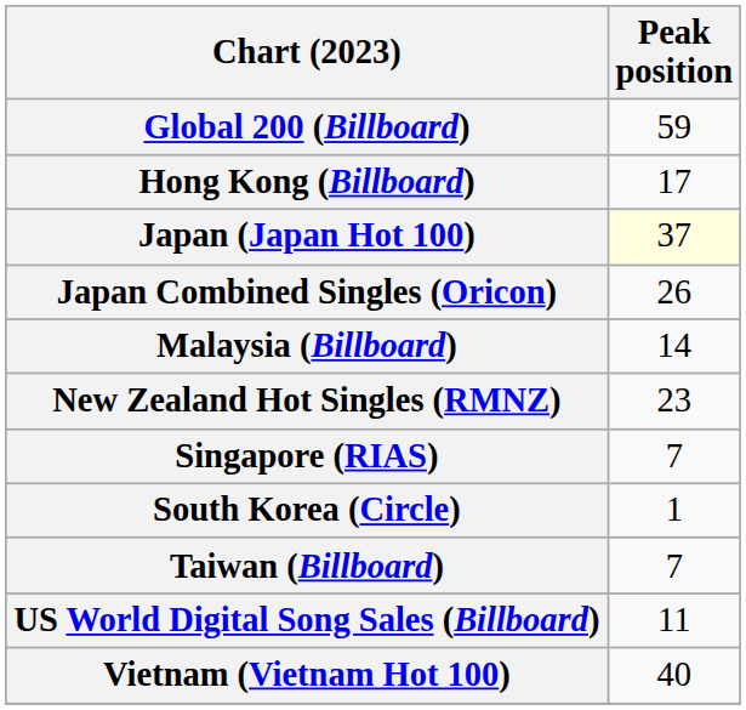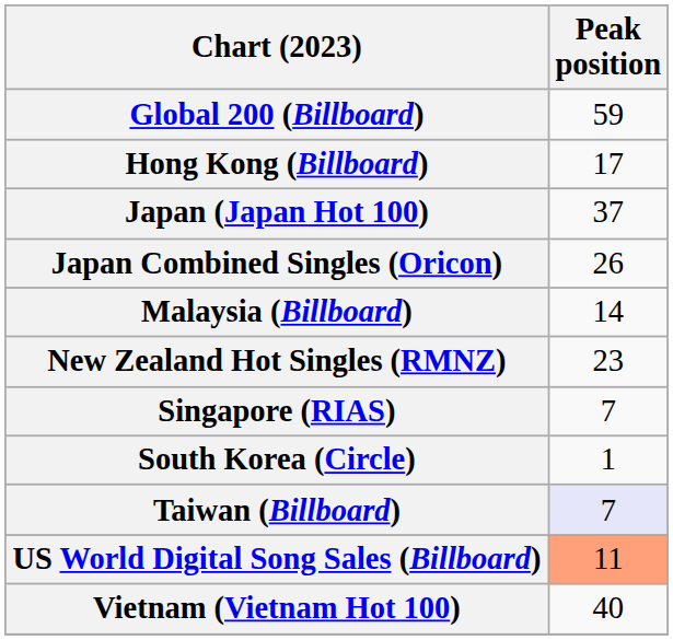Japan (Japan Hot 100) | Peak position: lightyellow background -> no background
Taiwan (Billboard) | Peak position: no background -> lavender background
US World Digital Song Sales (Billboard) | Peak position: no background -> lightsalmon background
